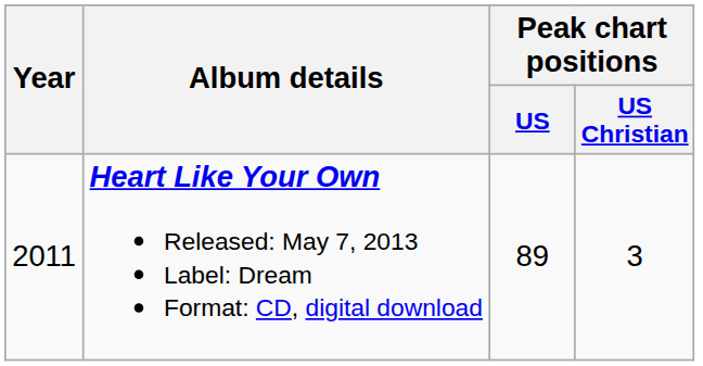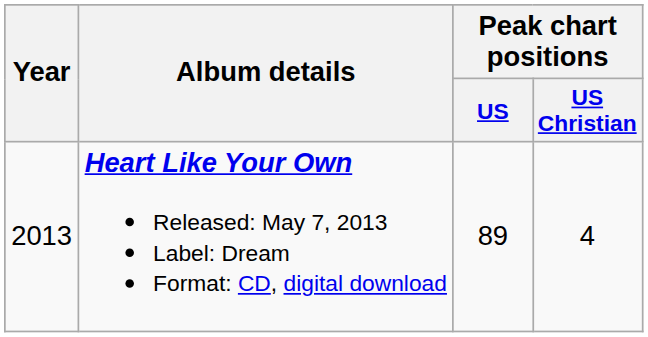row 3 | Year: 2011 -> 2013
row 3 | Peak chart positions / US Christian: 3 -> 4
